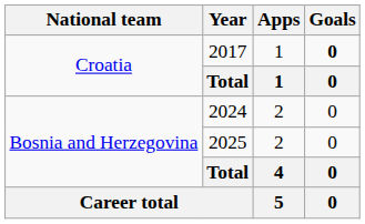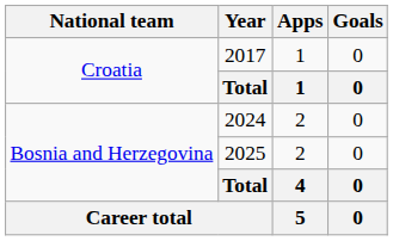2017 | Goals: bold -> normal
